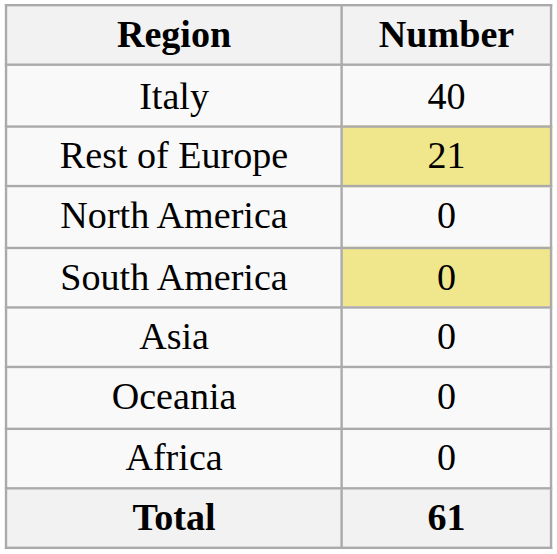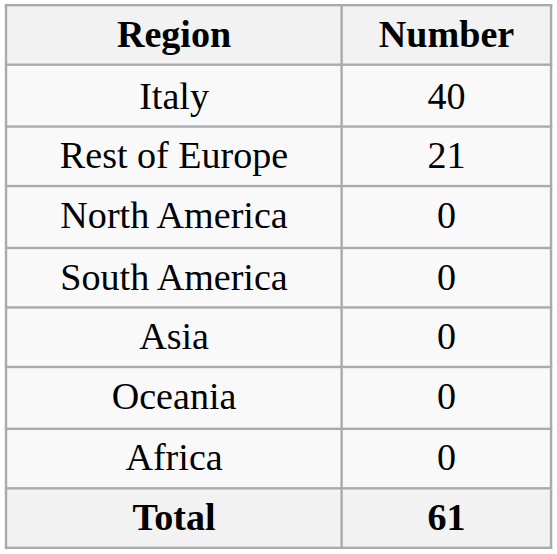Rest of Europe | Number: khaki background -> no background
South America | Number: khaki background -> no background
